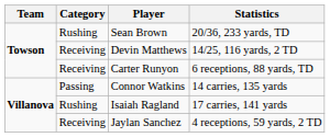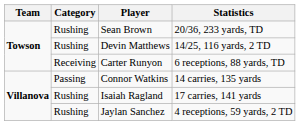Devin Matthews | Category: Receiving -> Rushing
Jaylan Sanchez | Category: Receiving -> Rushing
